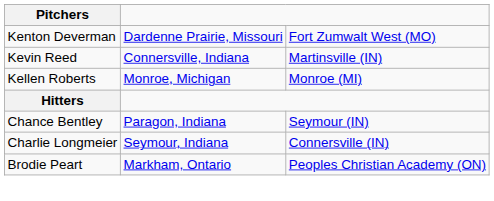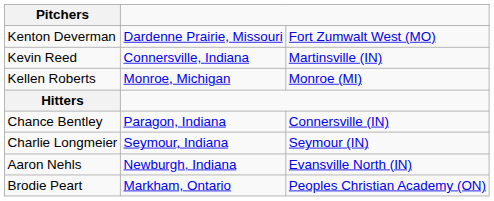Chance Bentley | column 3: Seymour (IN) -> Connersville (IN)
Charlie Longmeier | column 3: Connersville (IN) -> Seymour (IN)
+ row: Aaron Nehls | Newburgh, Indiana | Evansville North (IN)
